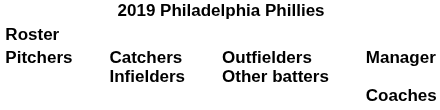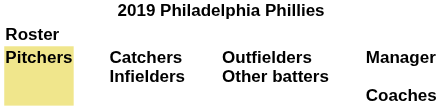Pitchers | column 1: no background -> khaki background
